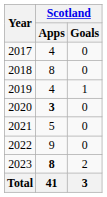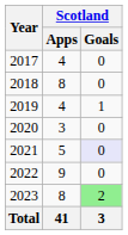2020 | Scotland / Apps: bold -> normal
2021 | Scotland / Goals: no background -> lavender background
2023 | Scotland / Apps: bold -> normal
2023 | Scotland / Goals: no background -> lightgreen background
